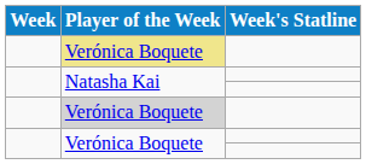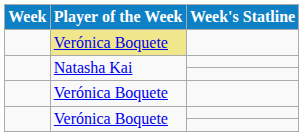row 5 | Player of the Week: lightgrey background -> no background
